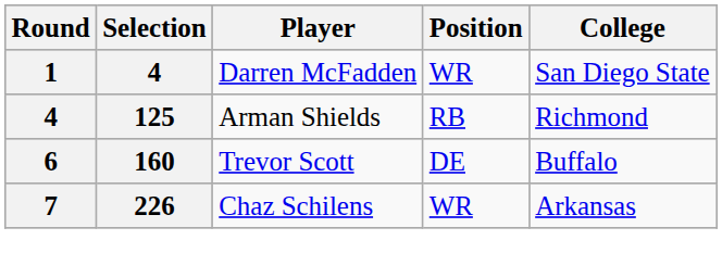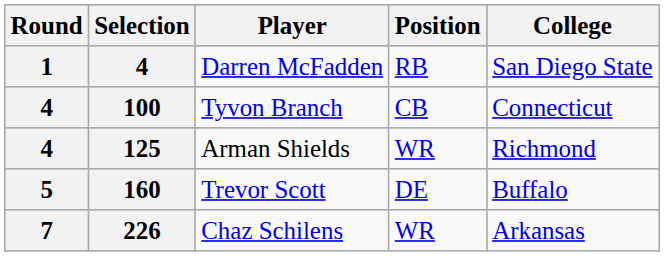Darren McFadden | Position: WR -> RB
+ row: 4 | 100 | Tyvon Branch | CB | Connecticut
Arman Shields | Position: RB -> WR
Trevor Scott | Round: 6 -> 5
